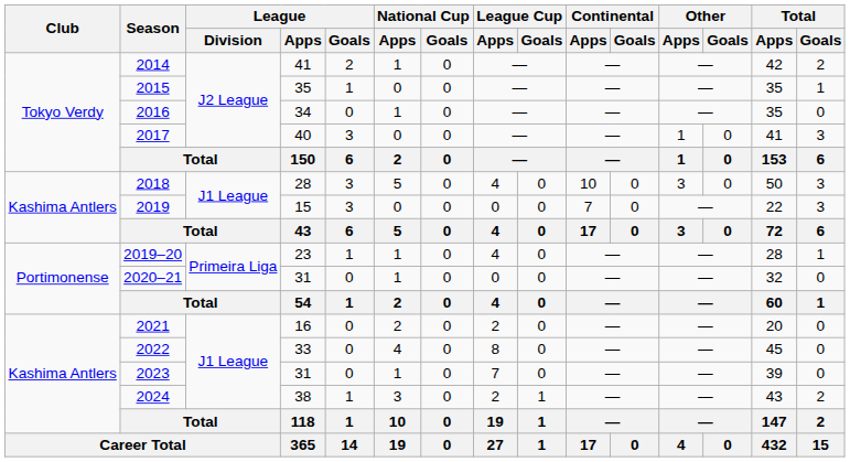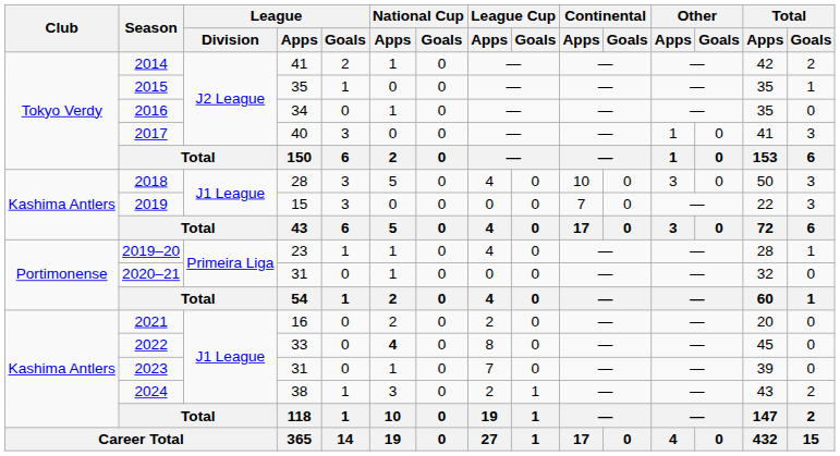2022 | National Cup / Apps: normal -> bold
